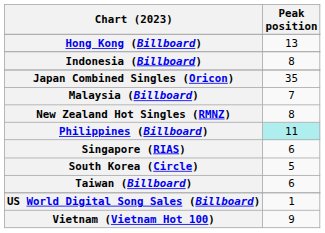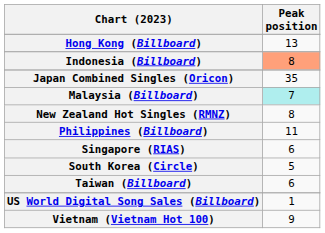Indonesia (Billboard) | Peak position: no background -> lightsalmon background
Malaysia (Billboard) | Peak position: no background -> paleturquoise background
Philippines (Billboard) | Peak position: paleturquoise background -> no background
